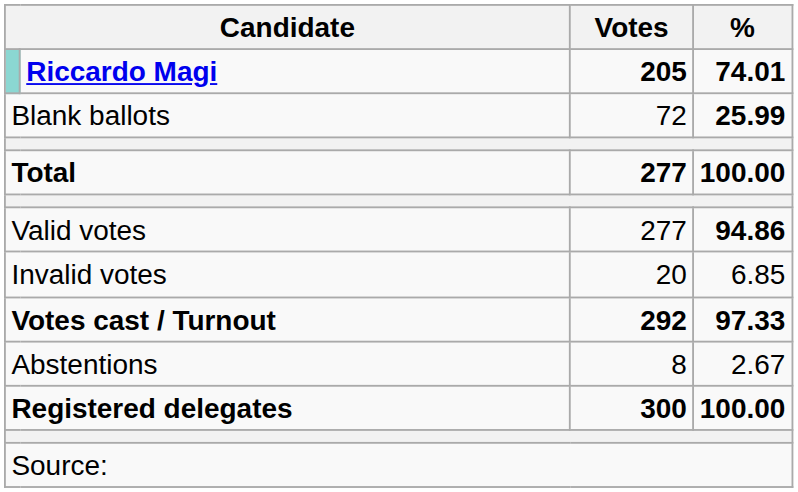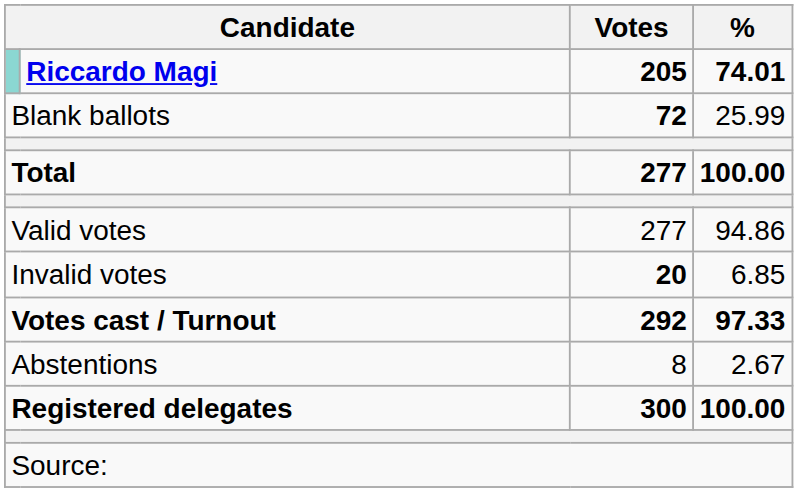Blank ballots | Votes: normal -> bold
Blank ballots | %: bold -> normal
Valid votes | %: bold -> normal
Invalid votes | Votes: normal -> bold
